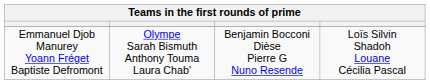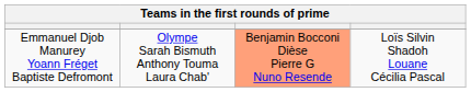Emmanuel Djob Manurey Yoann Fréget Baptiste Defromont | column 3: no background -> lightsalmon background
